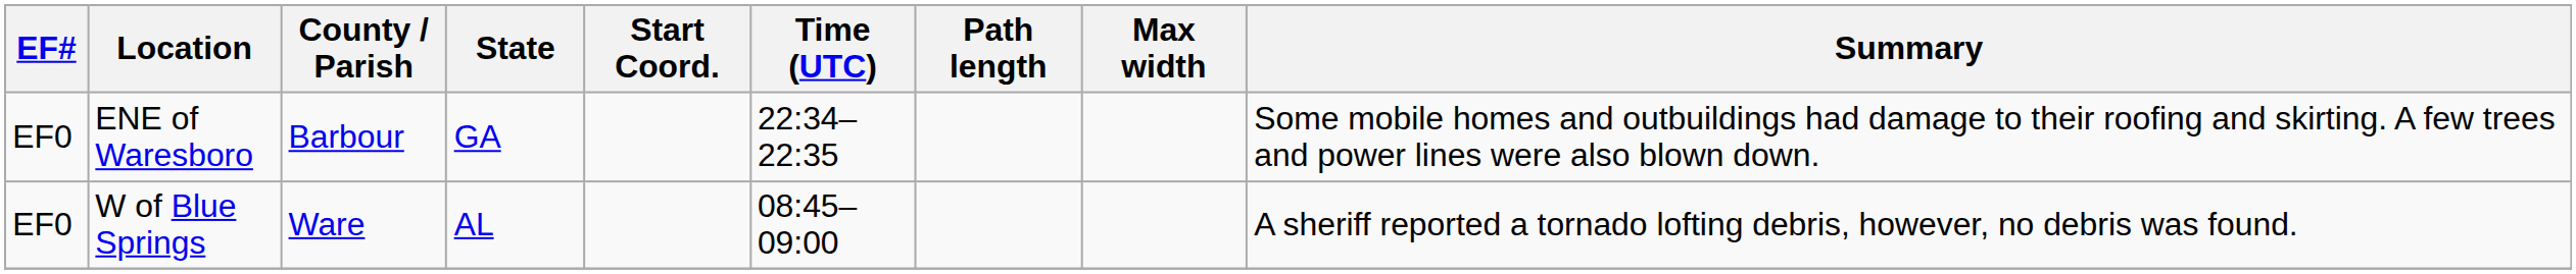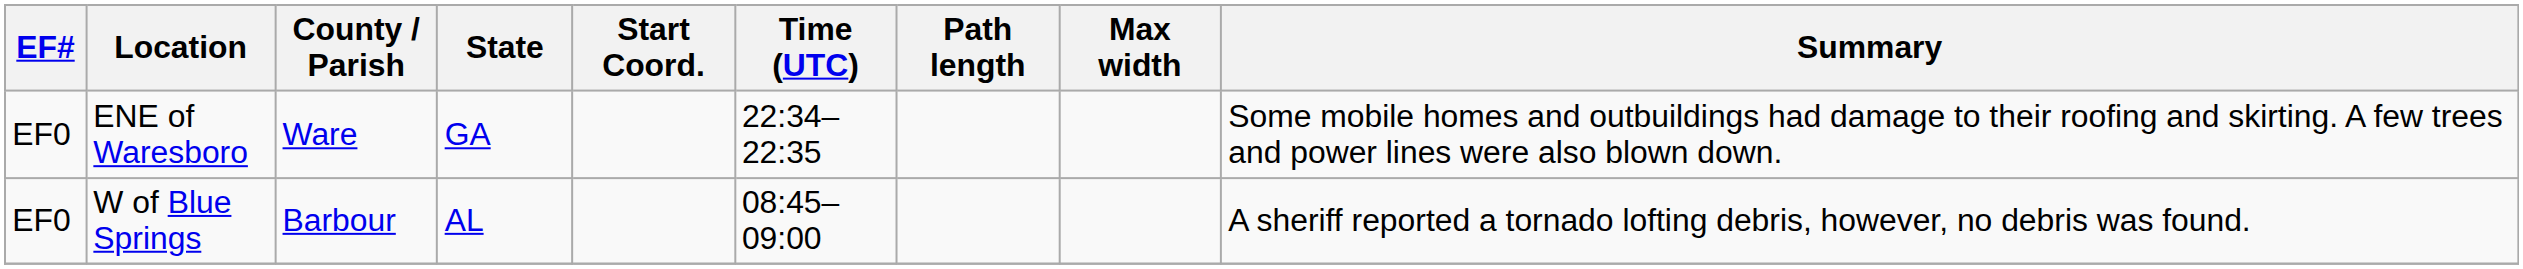ENE of Waresboro | County / Parish: Barbour -> Ware
W of Blue Springs | County / Parish: Ware -> Barbour
